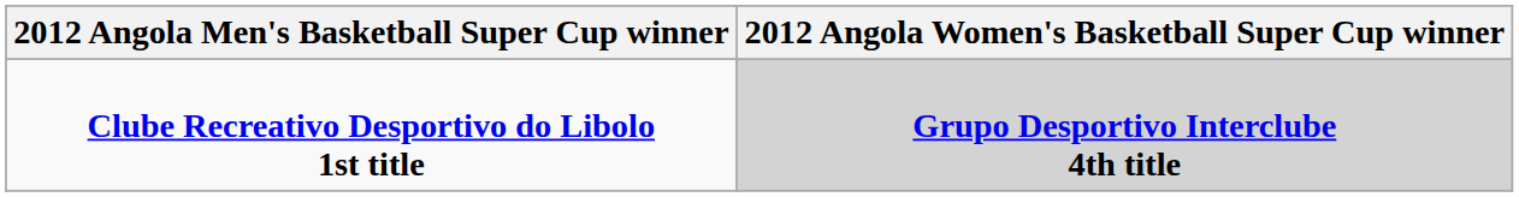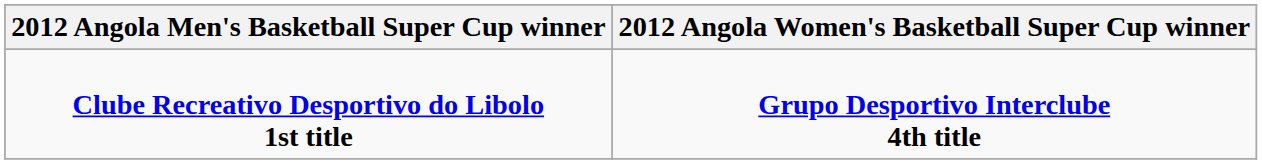Clube Recreativo Desportivo do Libolo 1st title | 2012 Angola Women's Basketball Super Cup winner: lightgrey background -> no background
